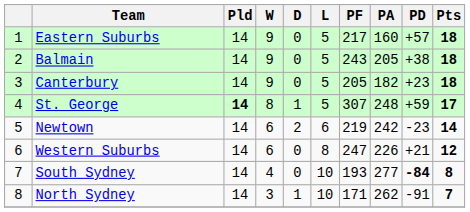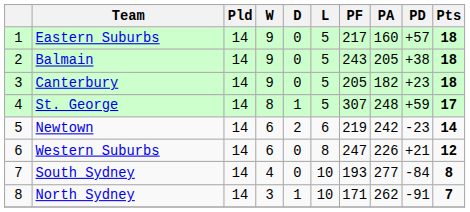St. George | Pld: bold -> normal
South Sydney | PD: bold -> normal
